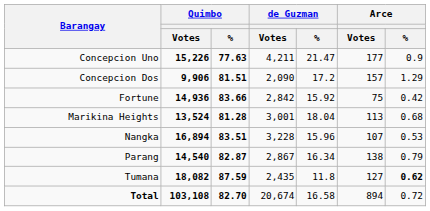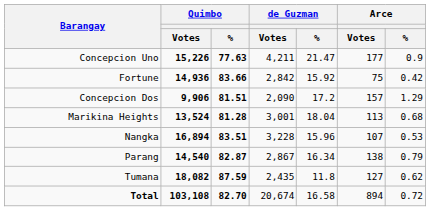rows swapped: Concepcion Dos <-> Fortune
Tumana | Arce / %: bold -> normal
